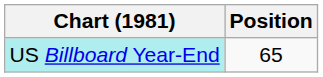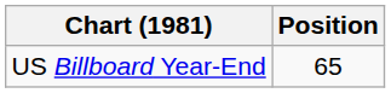US Billboard Year-End | Chart (1981): paleturquoise background -> no background
